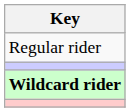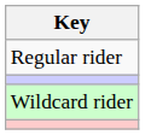row 4 | column 1: bold -> normal
